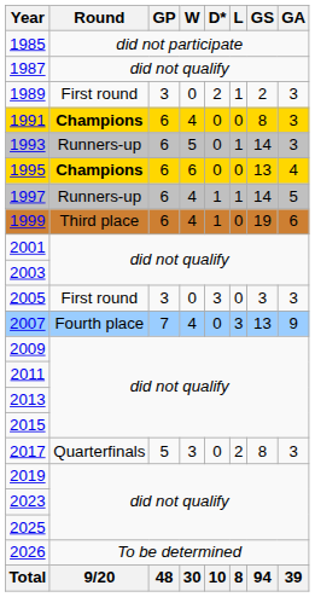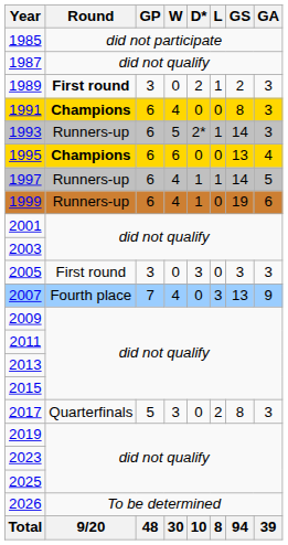1989 | Round: normal -> bold
1993 | D*: 0 -> 2*
1999 | Round: Third place -> Runners-up
